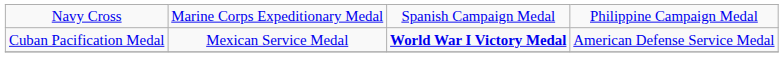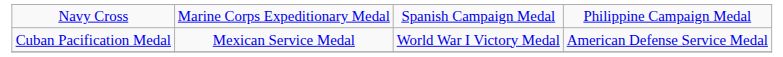Cuban Pacification Medal | column 3: bold -> normal
